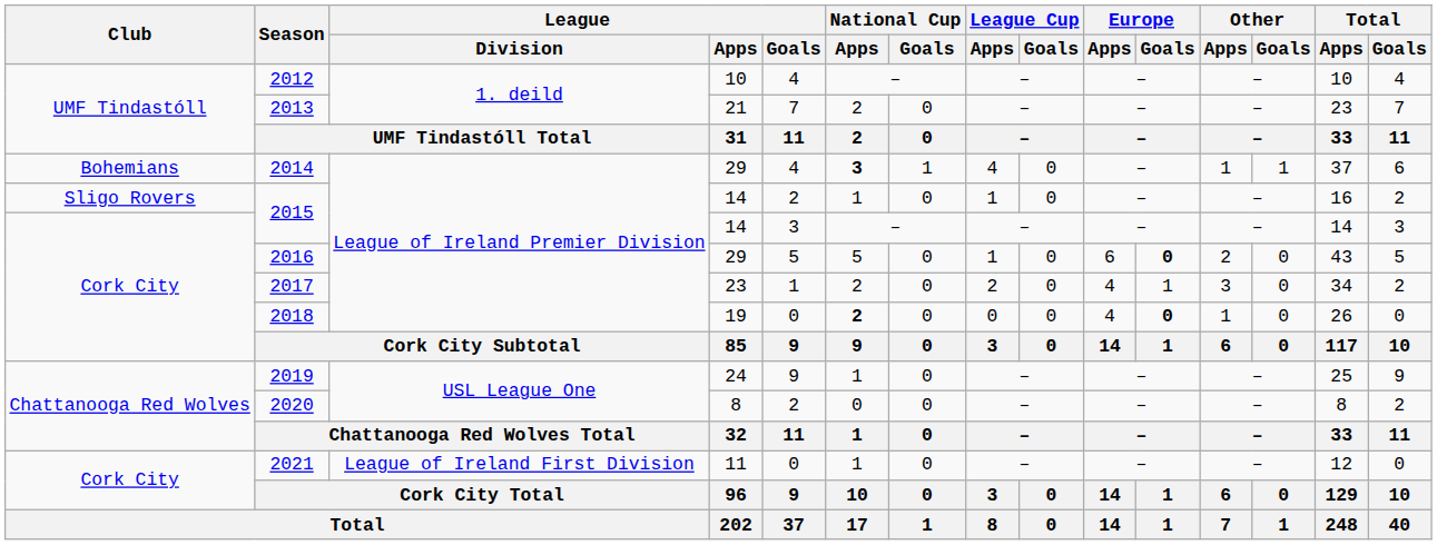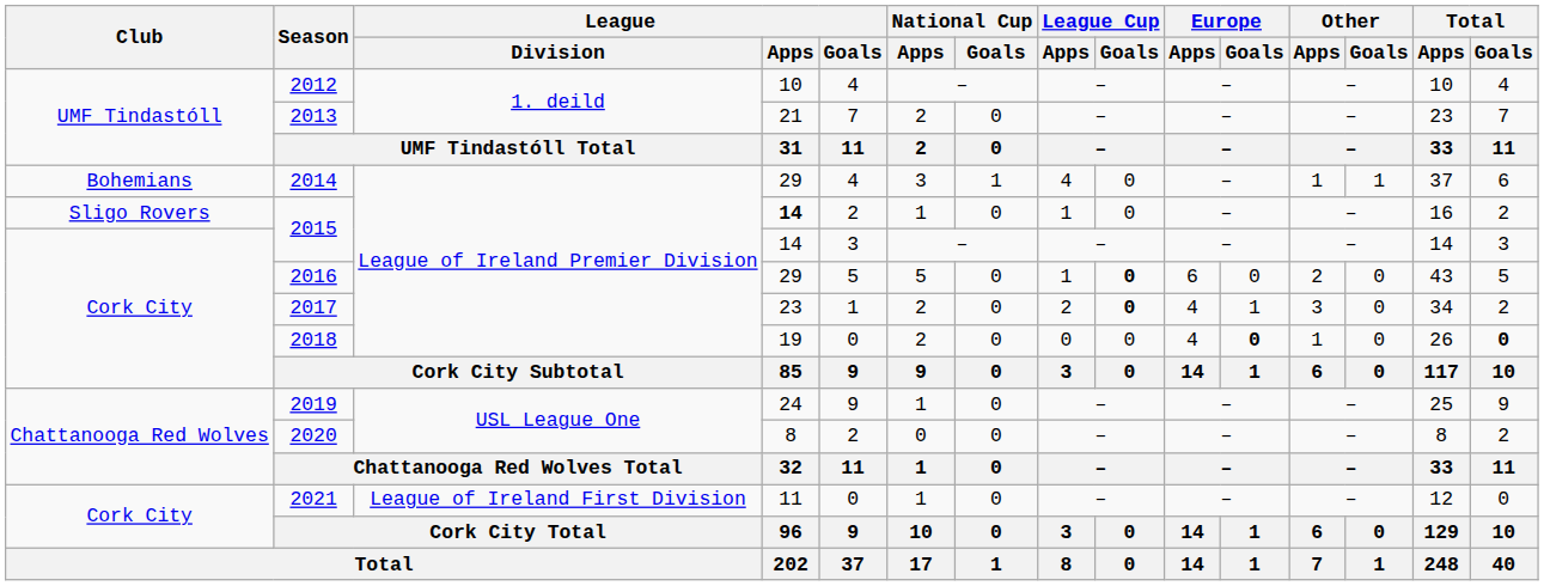2014 | National Cup / Apps: bold -> normal
Sligo Rovers / 2015 | League / Apps: normal -> bold
2016 | League Cup / Goals: normal -> bold
2016 | Europe / Goals: bold -> normal
2017 | League Cup / Goals: normal -> bold
2018 | National Cup / Apps: bold -> normal
2018 | Total / Goals: normal -> bold
